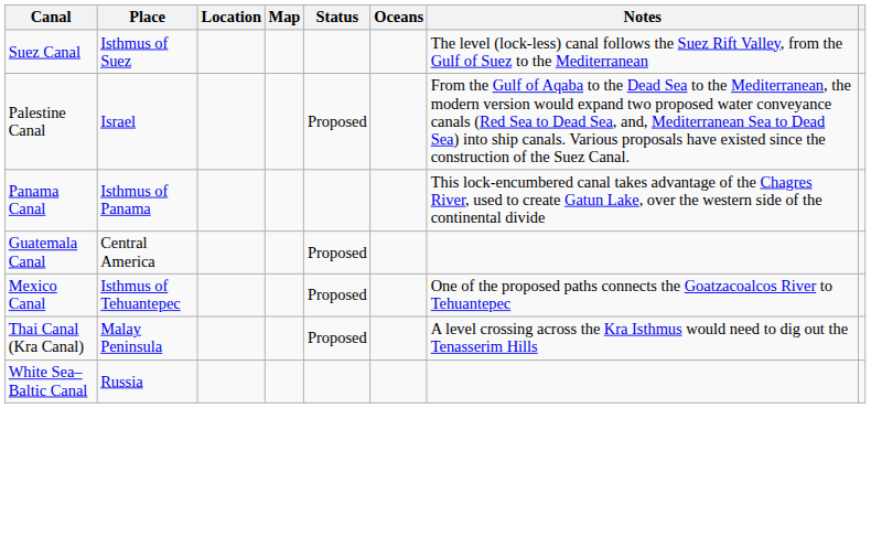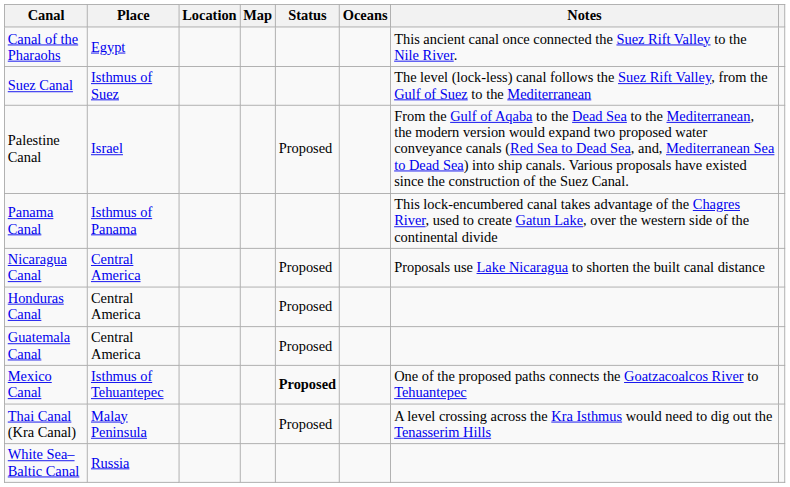+ row: Canal of the Pharaohs | Egypt | This ancient canal once connected the Suez Rift Valley to the Nile River.
+ row: Nicaragua Canal | Central America | Proposed | Proposals use Lake Nicaragua to shorten the built canal distance
+ row: Honduras Canal | Central America | Proposed
Mexico Canal | Status: normal -> bold
